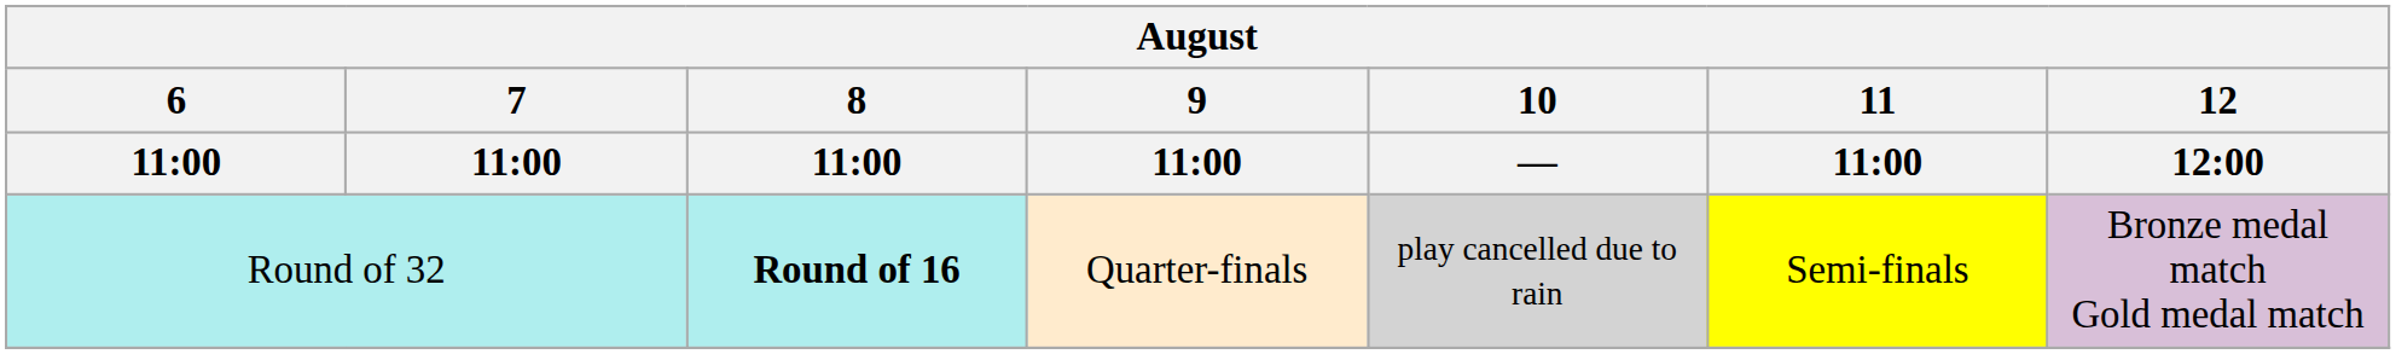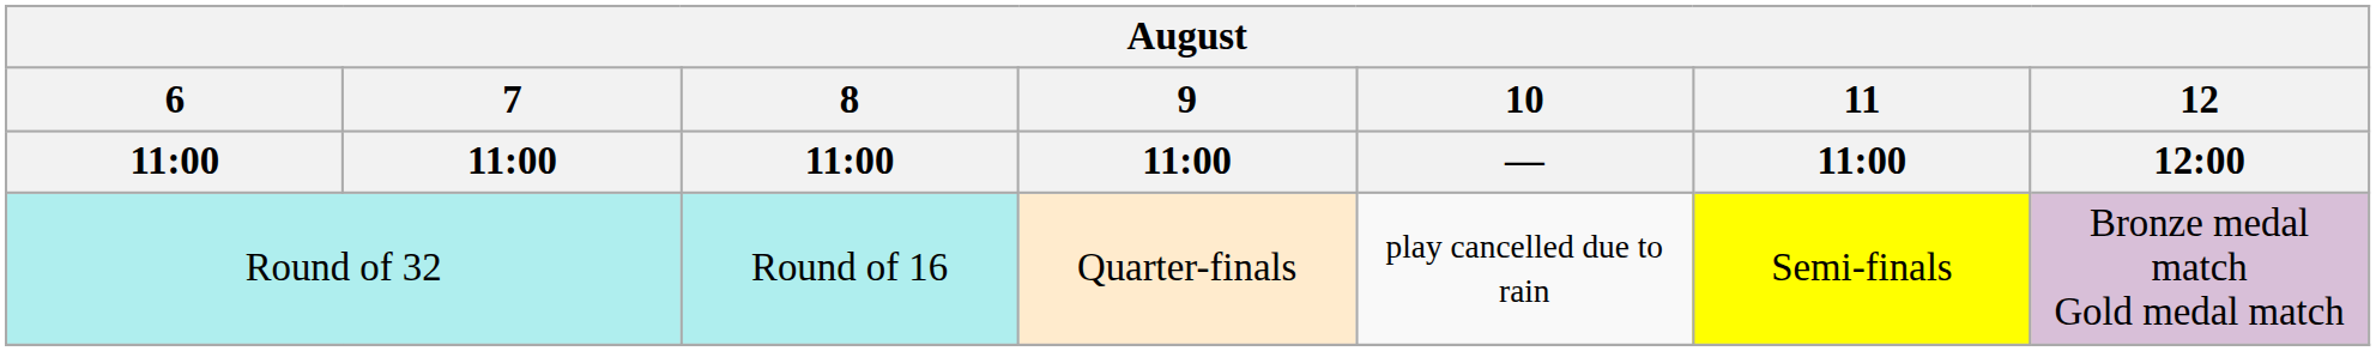Round of 32 | 8 / 11:00: bold -> normal
Round of 32 | 10 / —: lightgrey background -> no background
